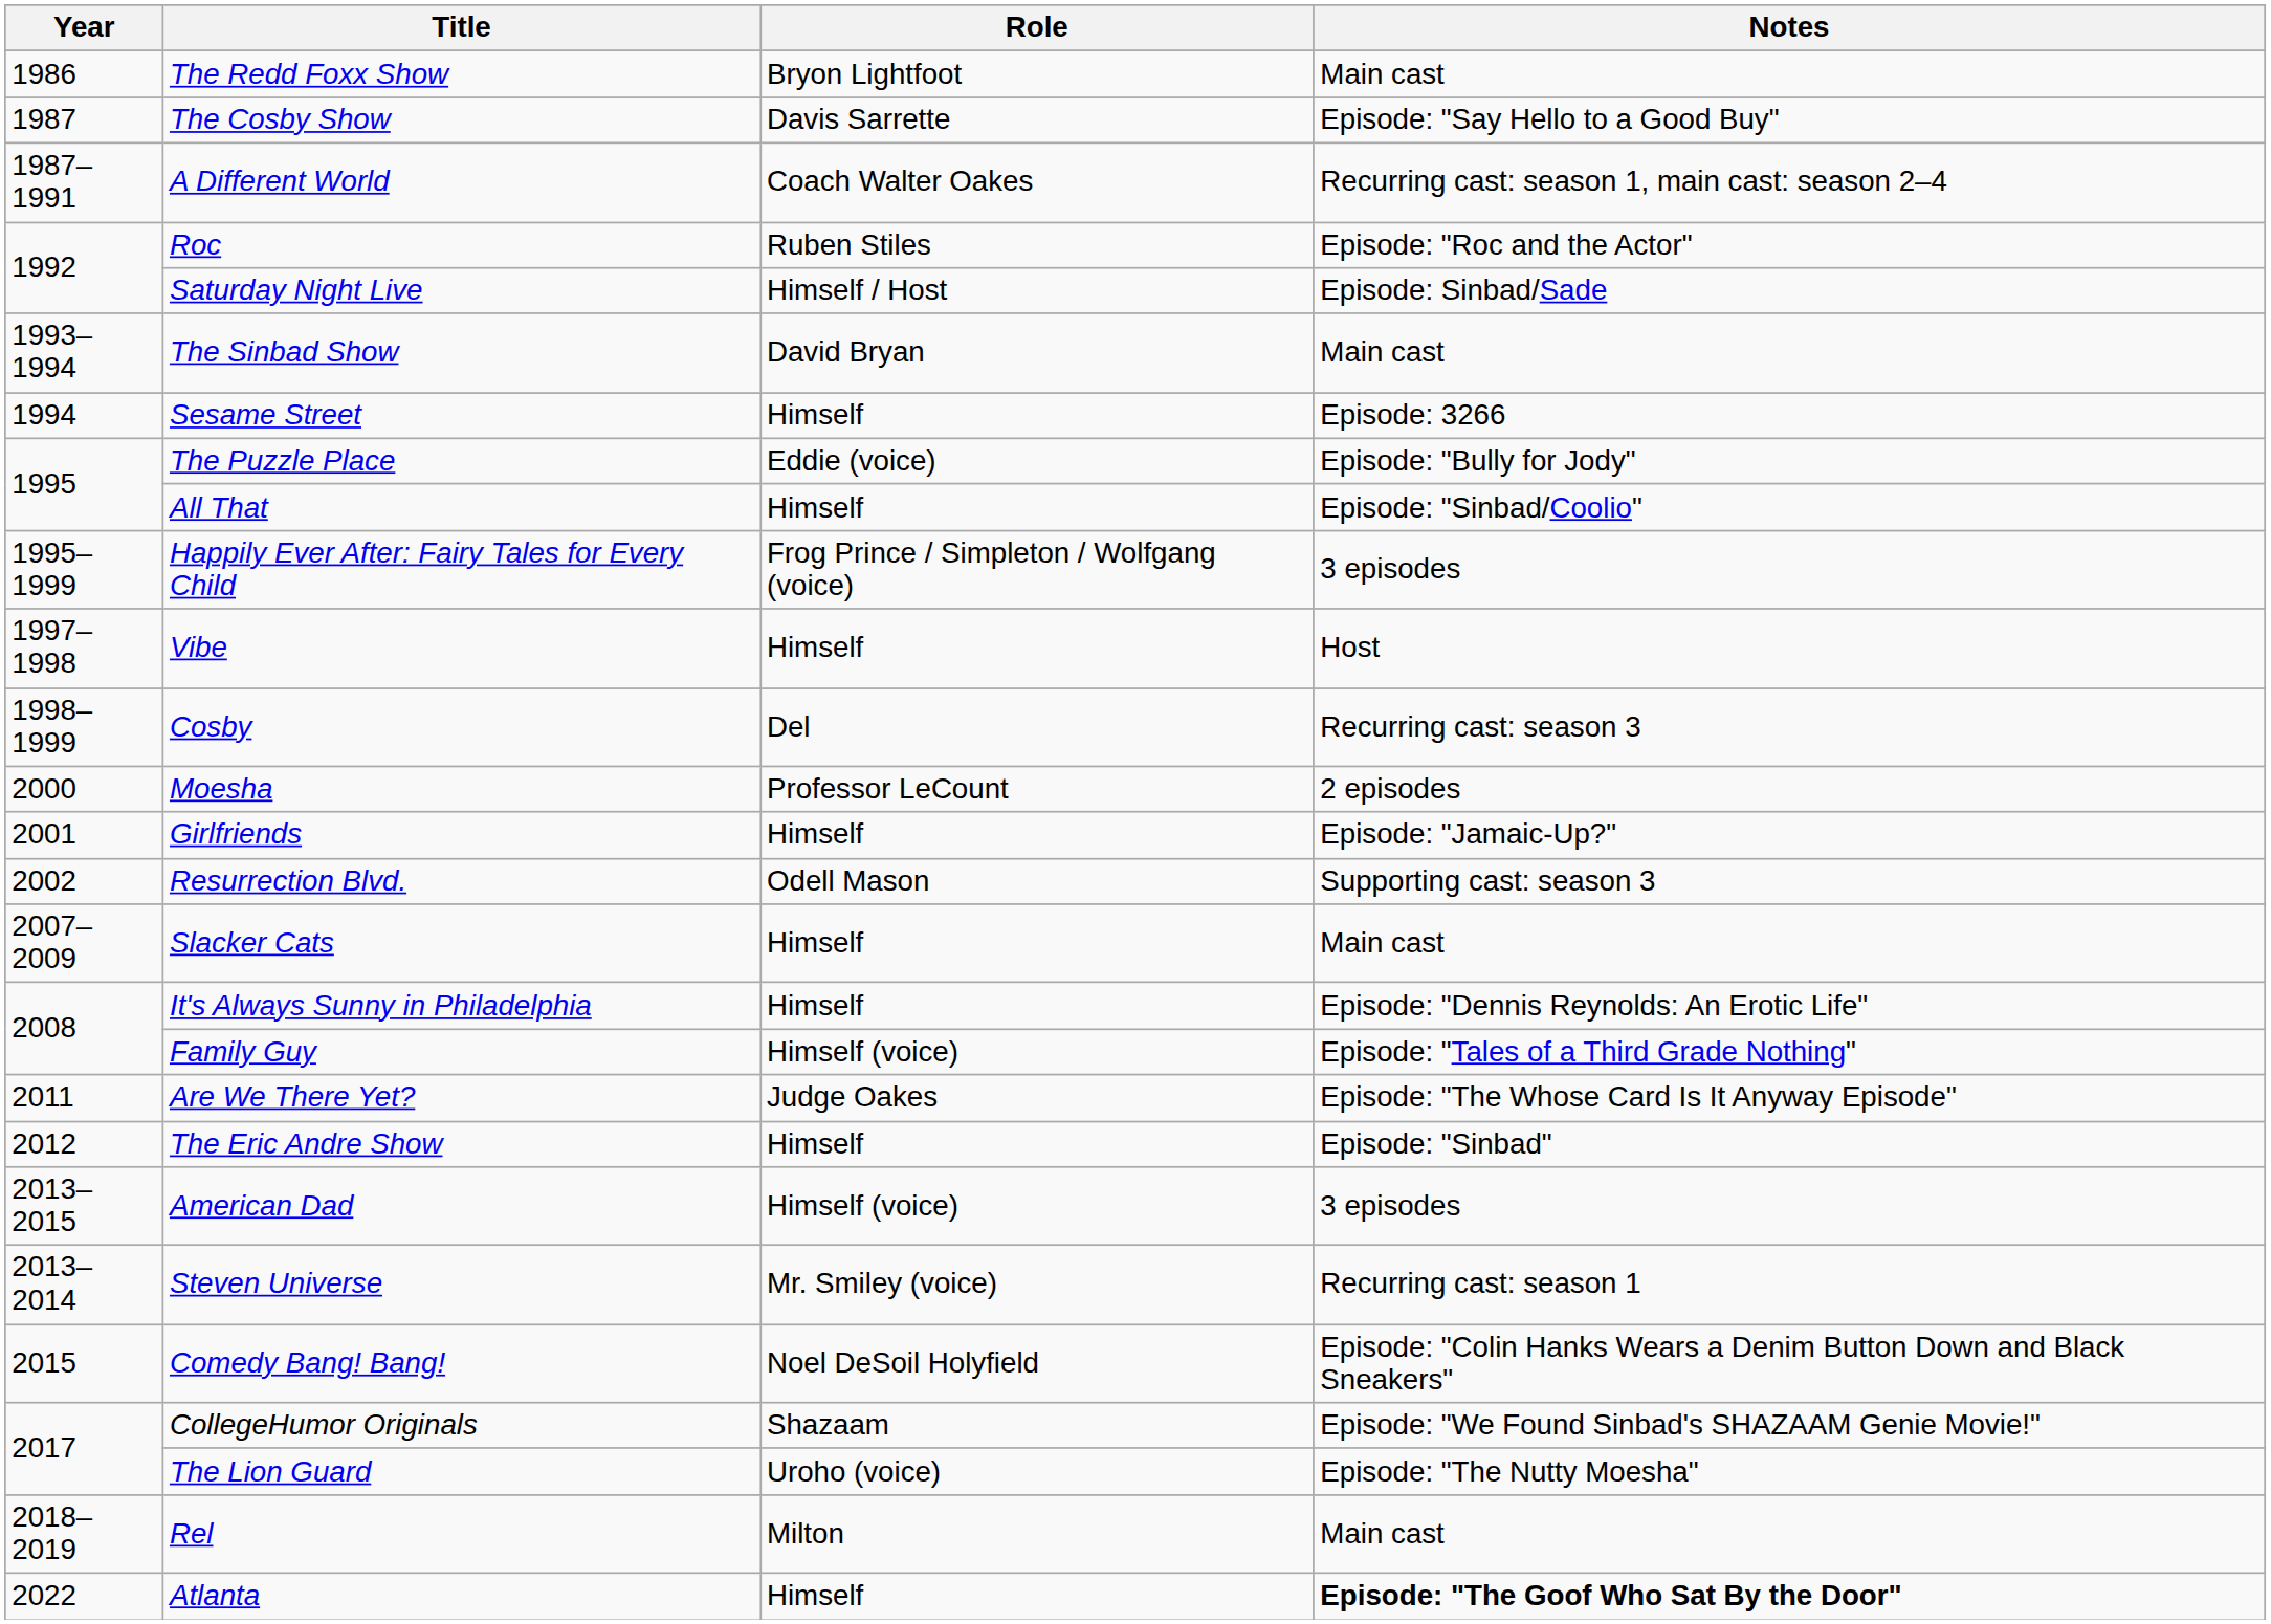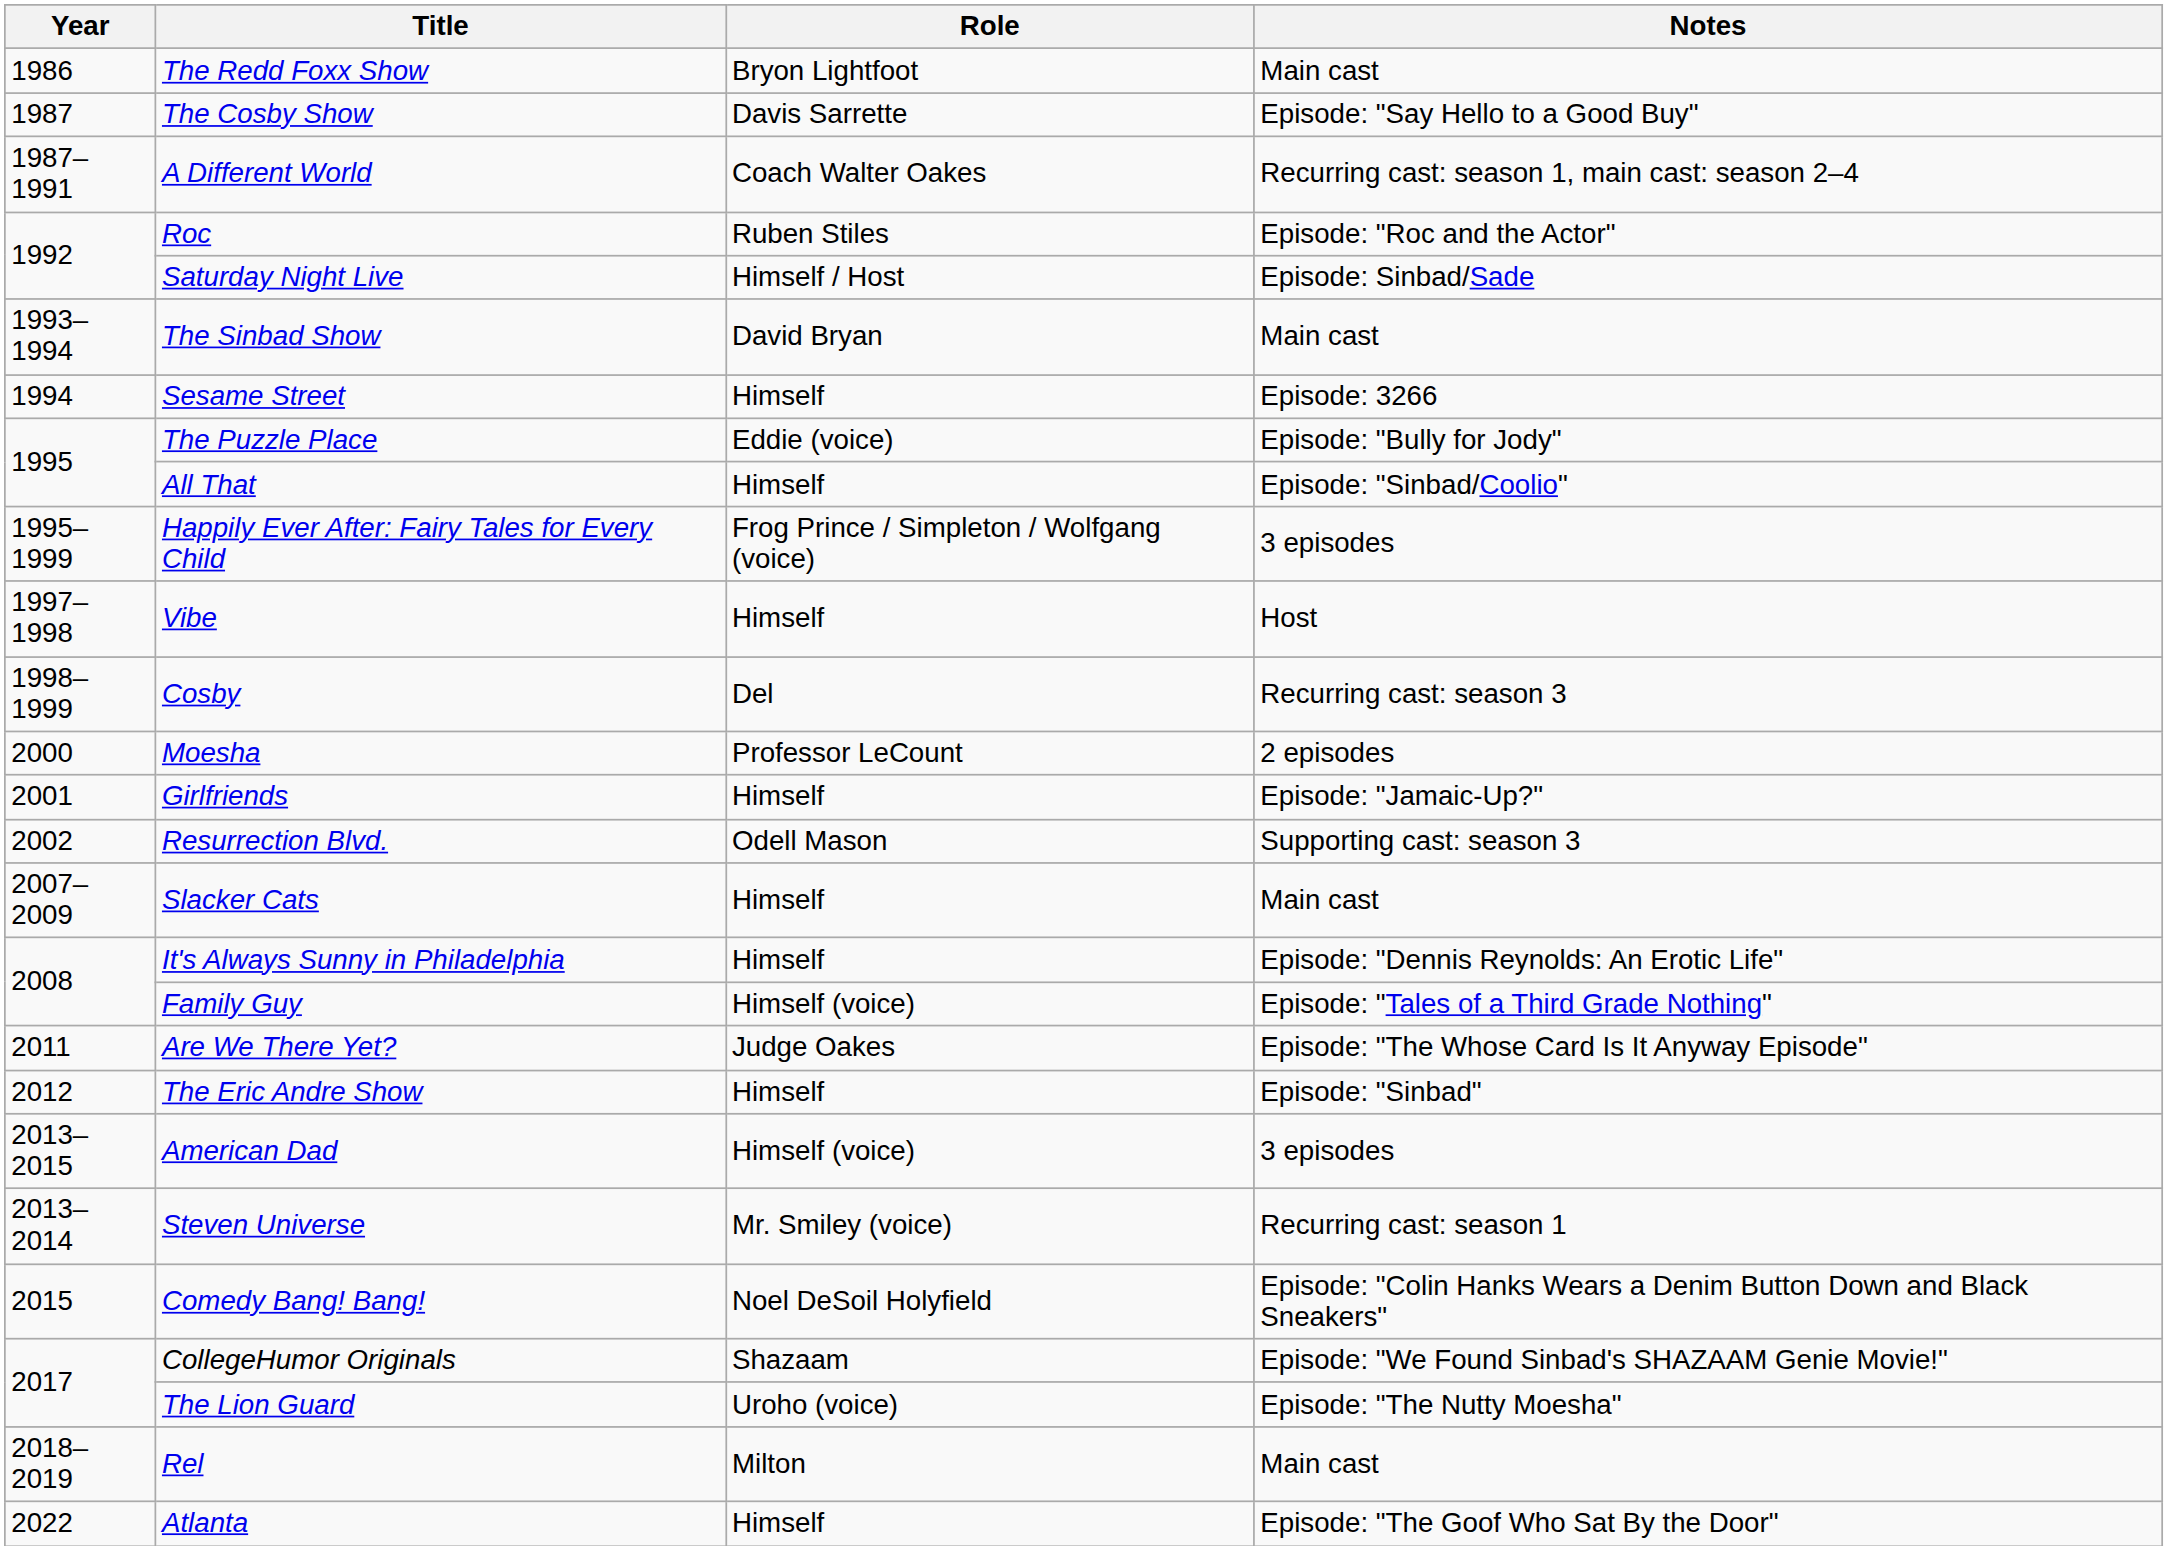Atlanta | Notes: bold -> normal
